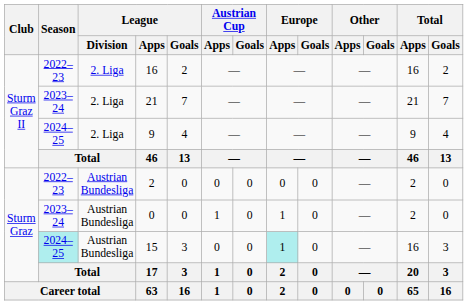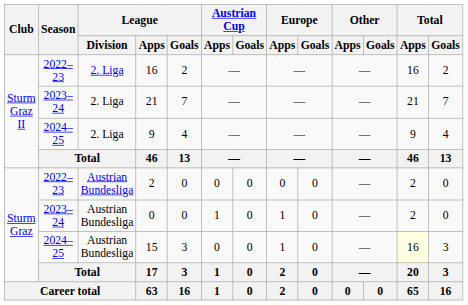15 | Season: paleturquoise background -> no background
15 | Europe / Apps: paleturquoise background -> no background
15 | Total / Apps: no background -> lightyellow background
